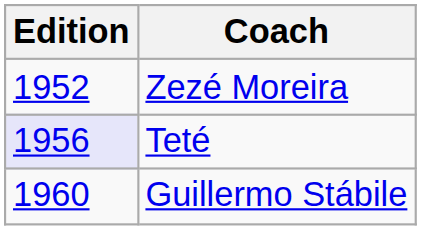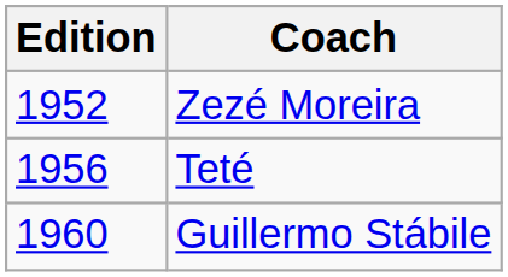Teté | Edition: lavender background -> no background
